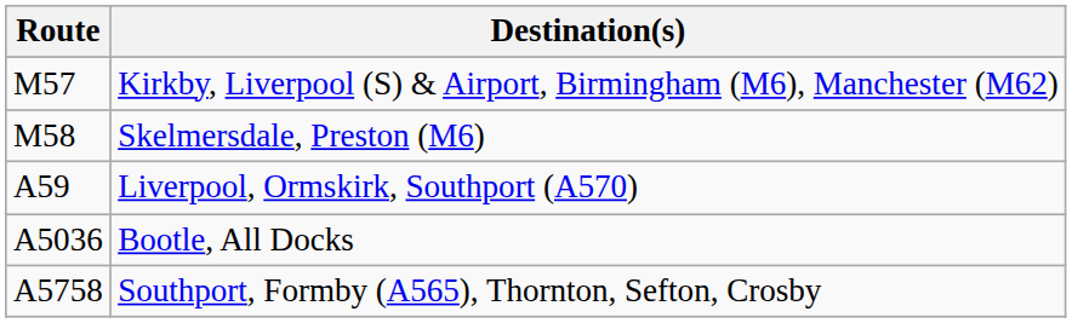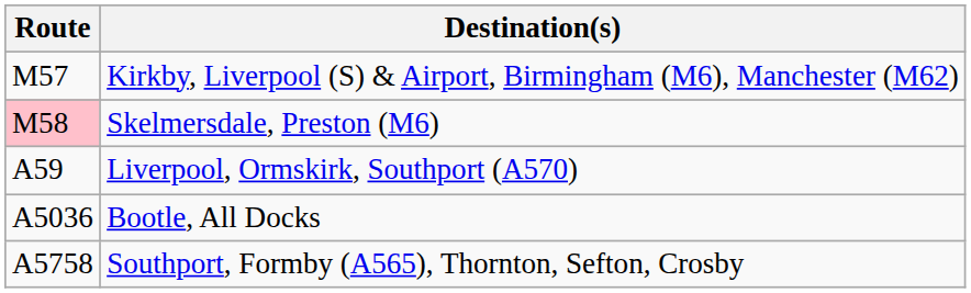Skelmersdale, Preston (M6) | Route: no background -> pink background
